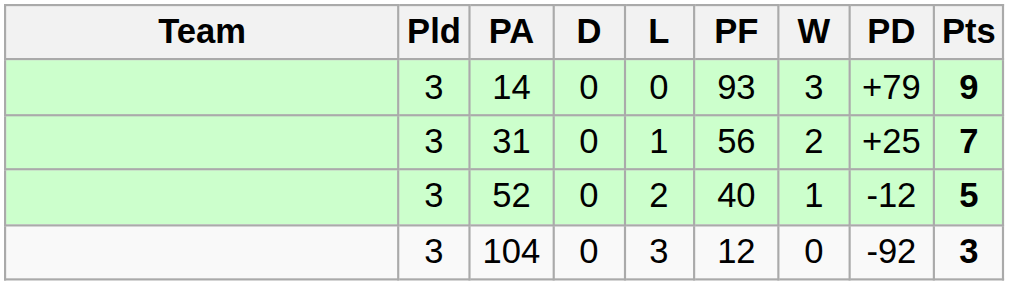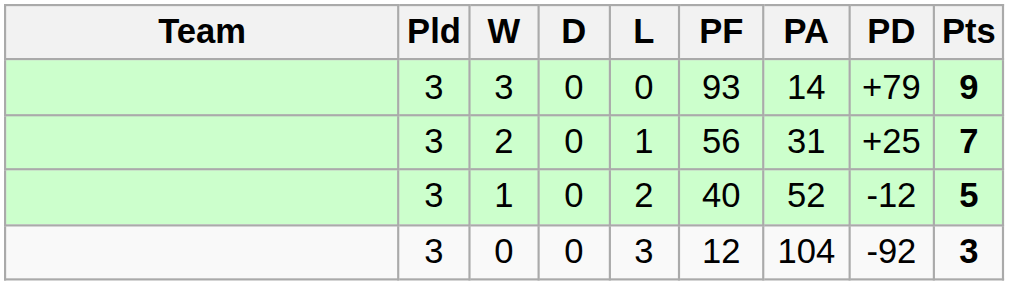columns swapped: W <-> PA
